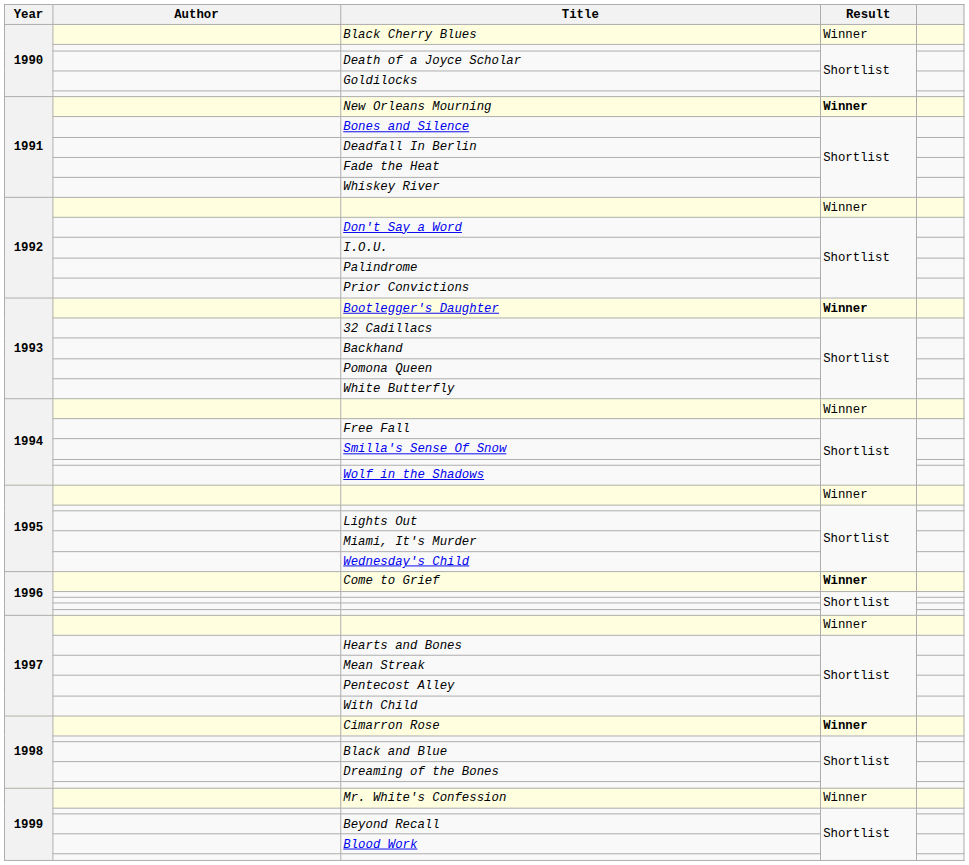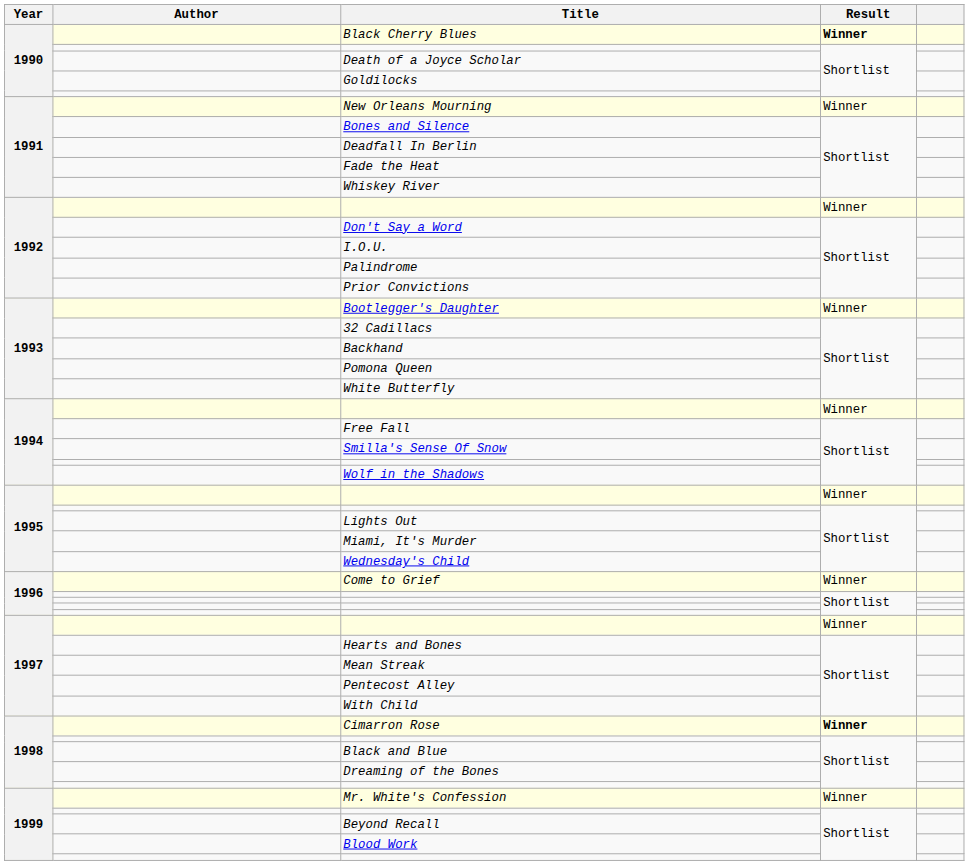Black Cherry Blues | Result: normal -> bold
New Orleans Mourning | Result: bold -> normal
Bootlegger's Daughter | Result: bold -> normal
Come to Grief | Result: bold -> normal
